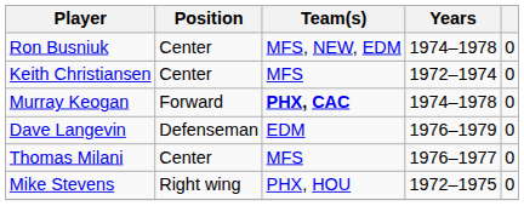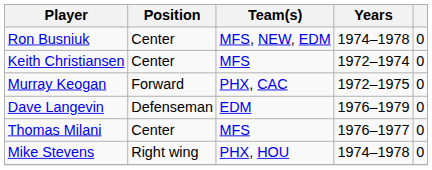Murray Keogan | Team(s): bold -> normal
Murray Keogan | Years: 1974–1978 -> 1972–1975
Mike Stevens | Years: 1972–1975 -> 1974–1978
